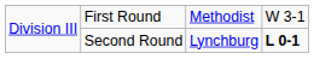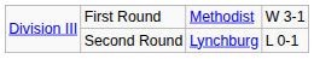Division III / Second Round | column 4: bold -> normal
